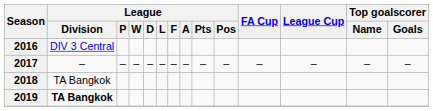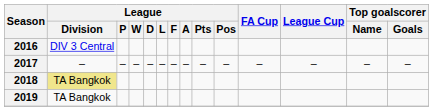2018 | League / Division: no background -> khaki background
2019 | League / Division: bold -> normal
